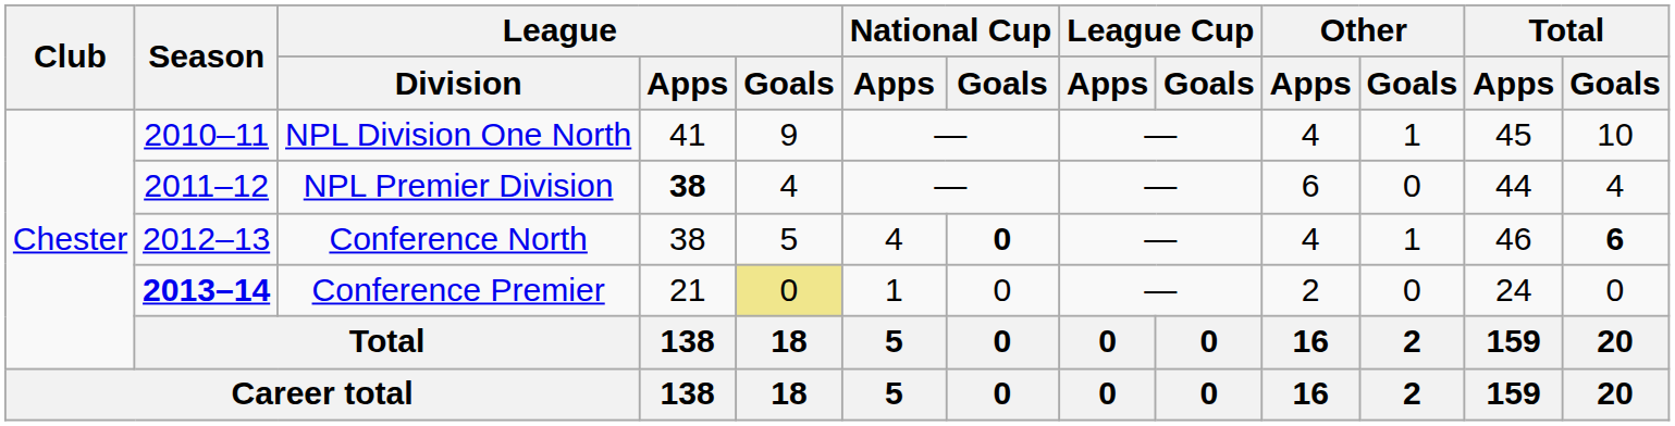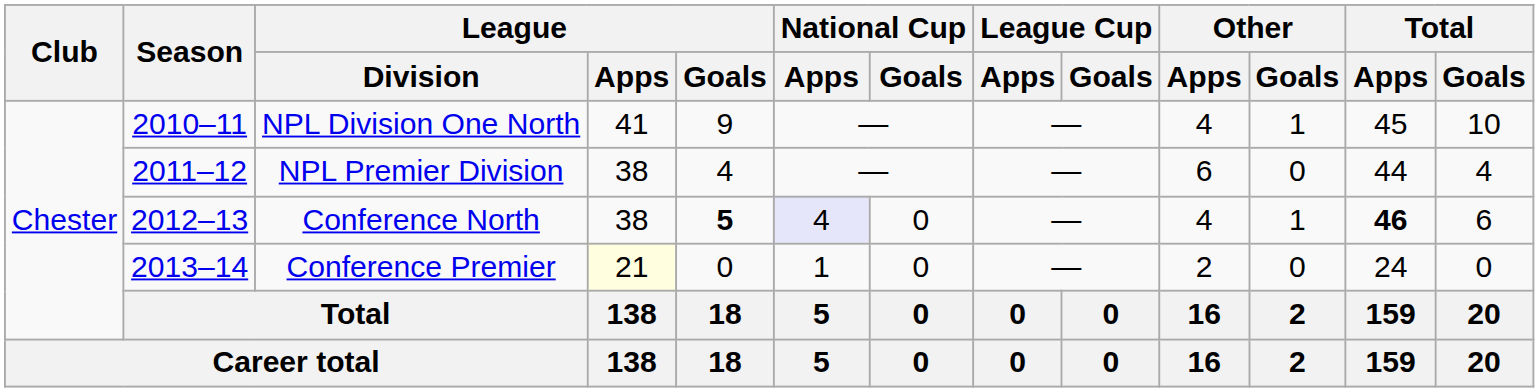NPL Premier Division | League / Apps: bold -> normal
Conference North | League / Goals: normal -> bold
Conference North | National Cup / Apps: no background -> lavender background
Conference North | National Cup / Goals: bold -> normal
Conference North | Total / Apps: normal -> bold
Conference North | Total / Goals: bold -> normal
Conference Premier | Season: bold -> normal
Conference Premier | League / Apps: no background -> lightyellow background
Conference Premier | League / Goals: khaki background -> no background
